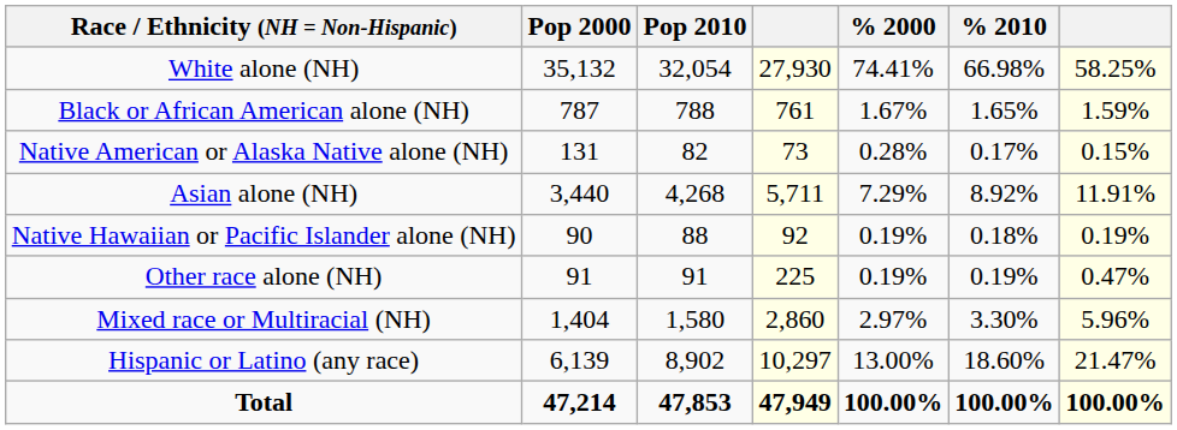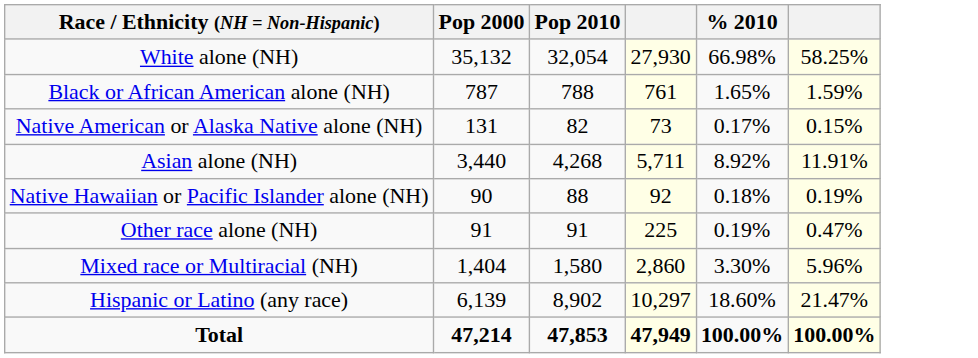- column: % 2000 | 74.41% | 1.67% | 0.28% | 7.29% | 0.19% | 0.19% | 2.97% | 13.00% | 100.00%
